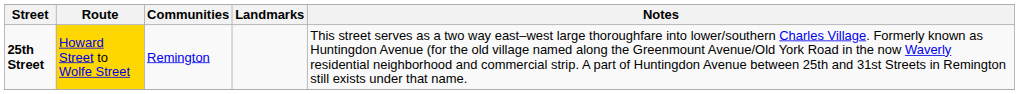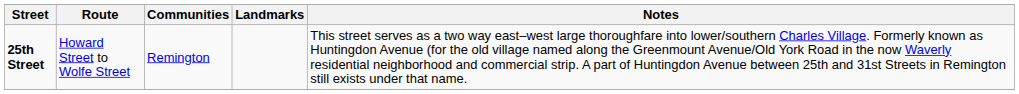25th Street | Route: gold background -> no background
